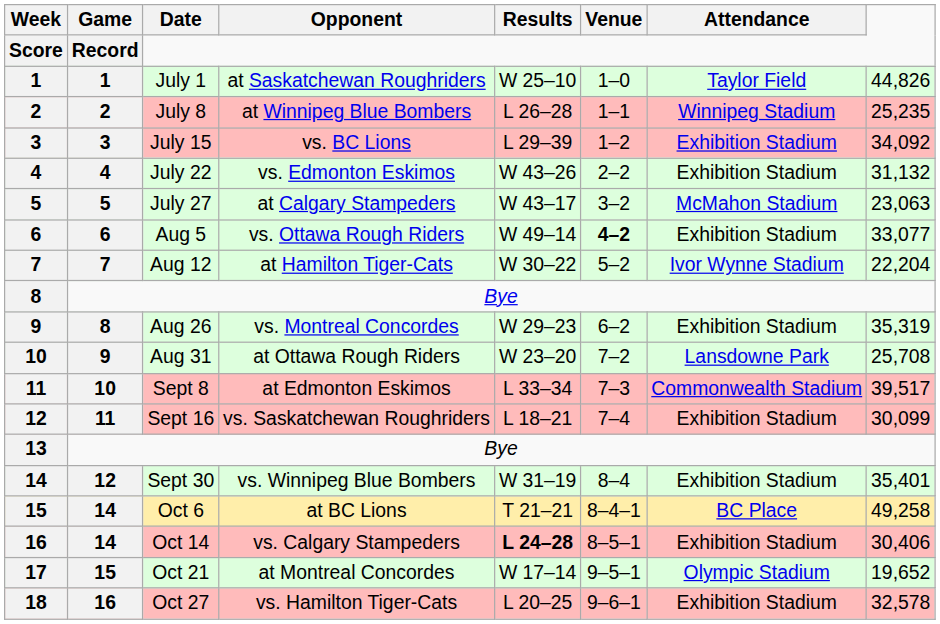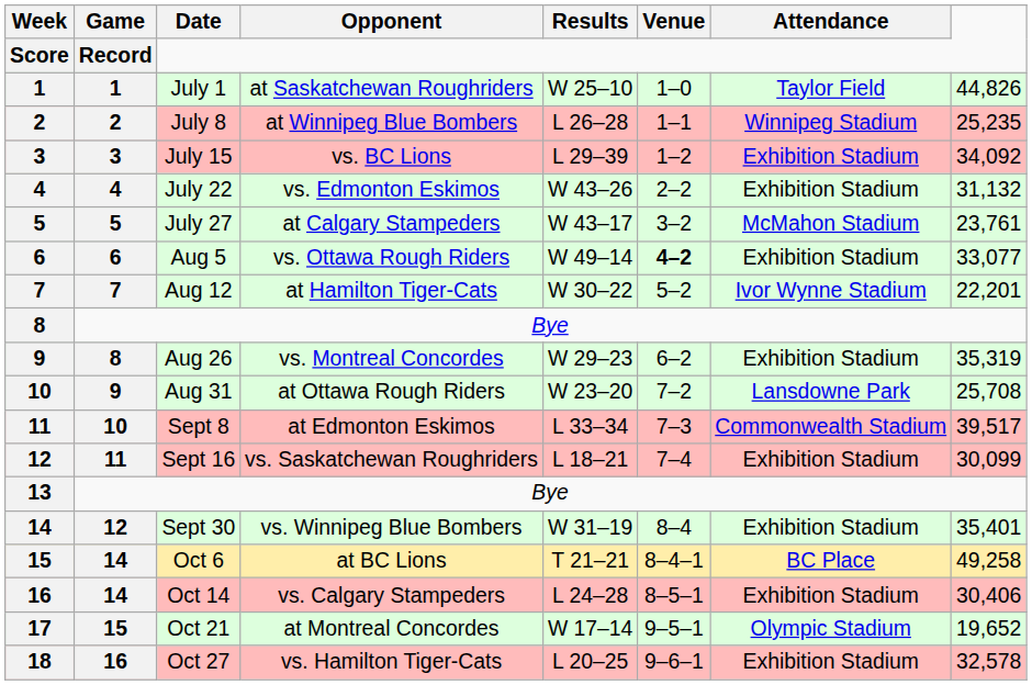July 27 | column 8: 23,063 -> 23,761
Aug 12 | column 8: 22,204 -> 22,201
Oct 14 | Results: bold -> normal
